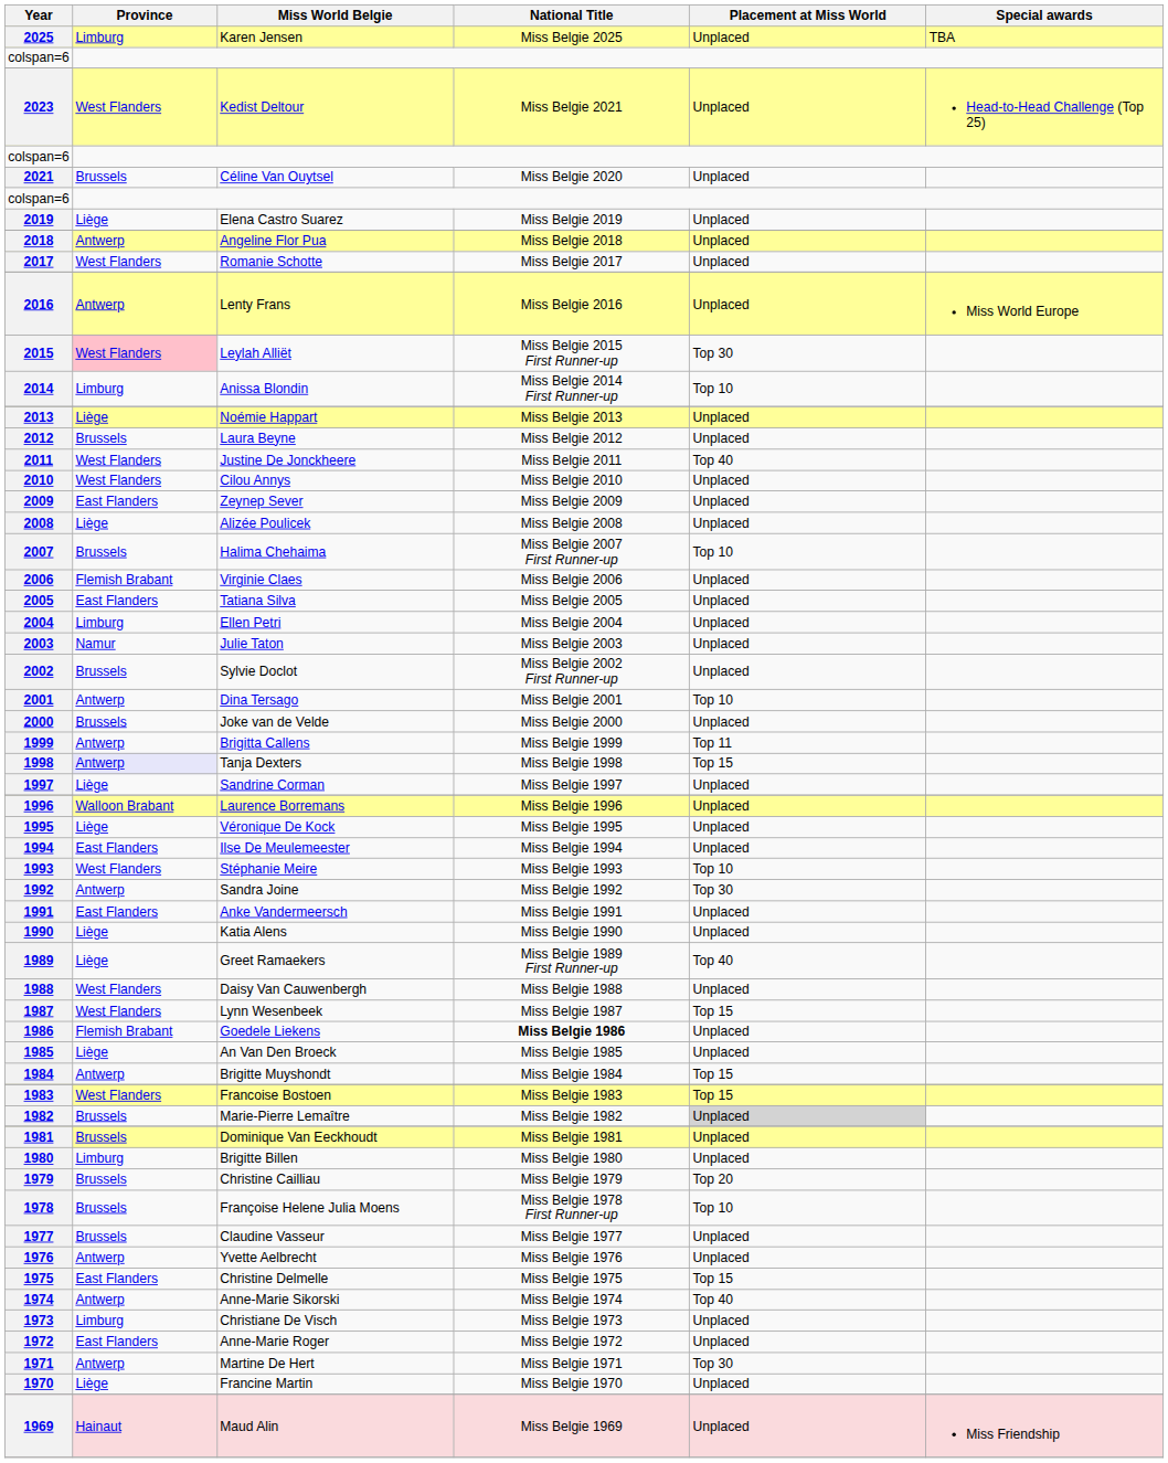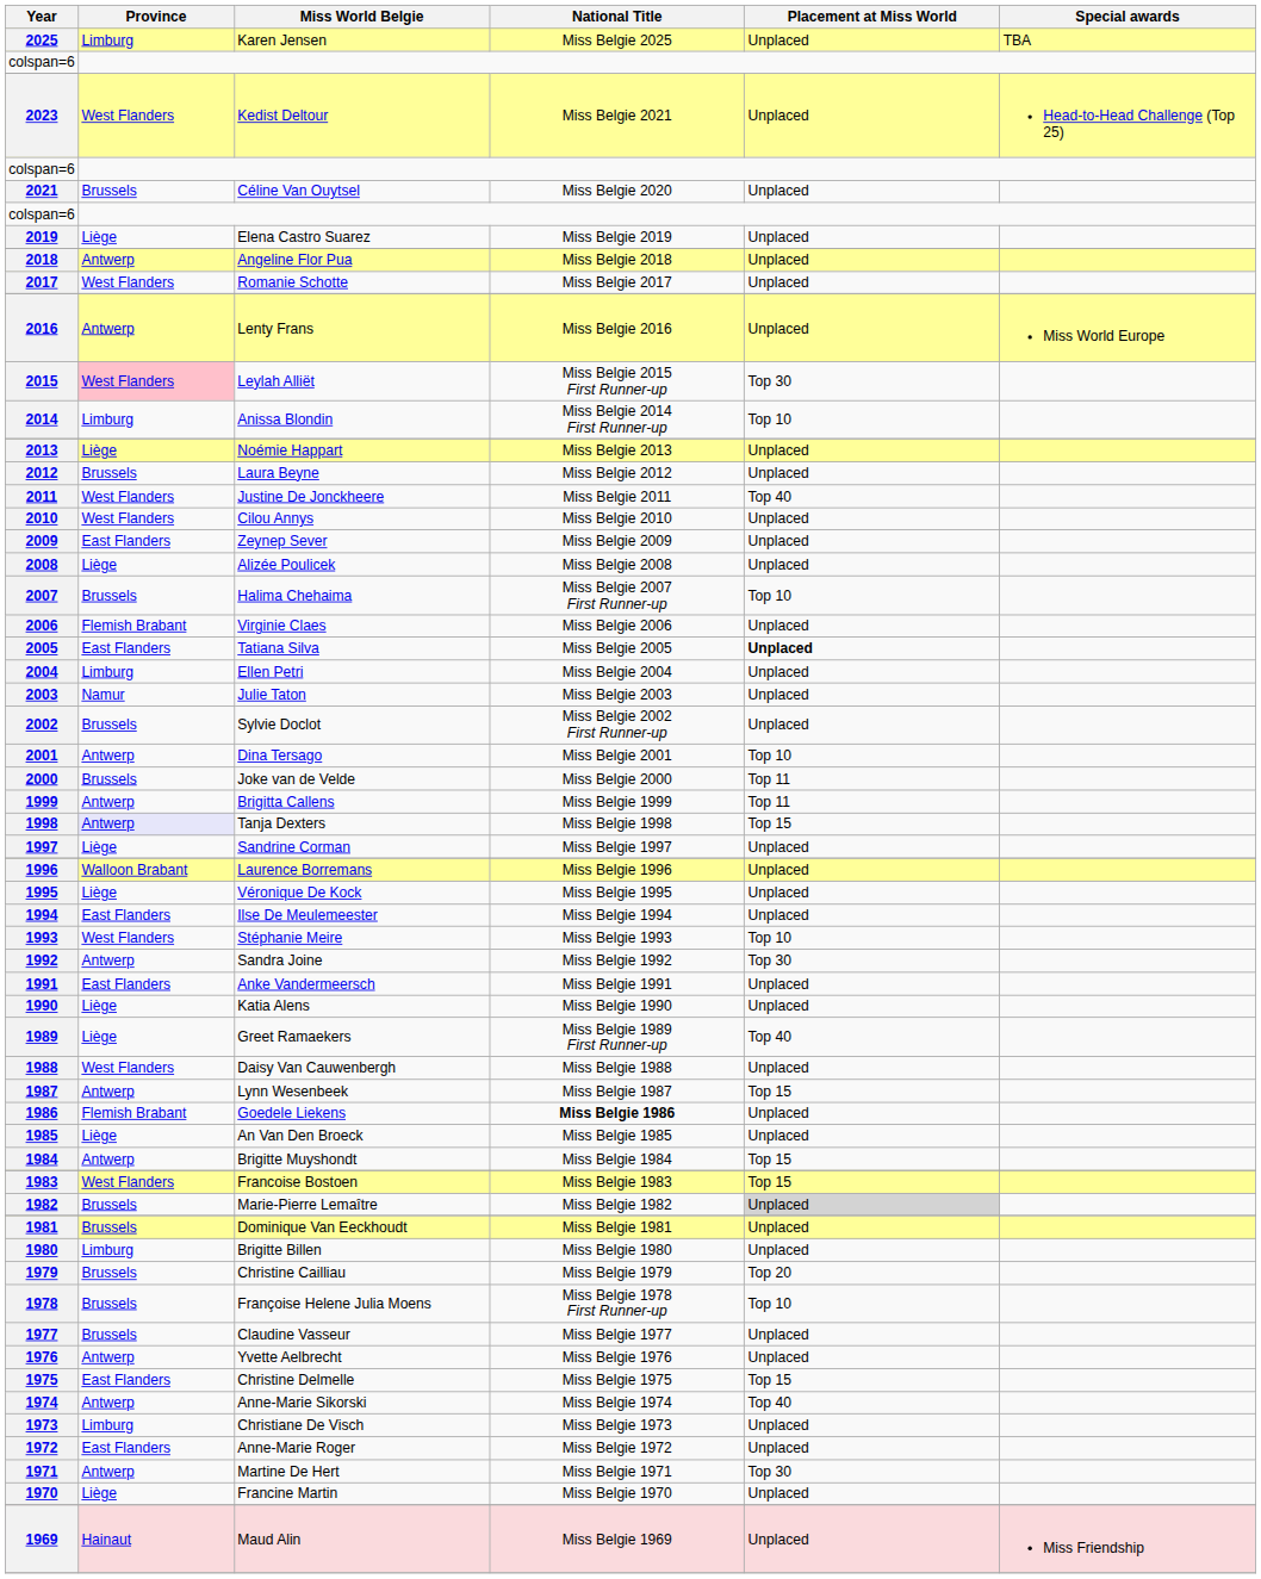2005 | Placement at Miss World: normal -> bold
2000 | Placement at Miss World: Unplaced -> Top 11
1987 | Province: West Flanders -> Antwerp
